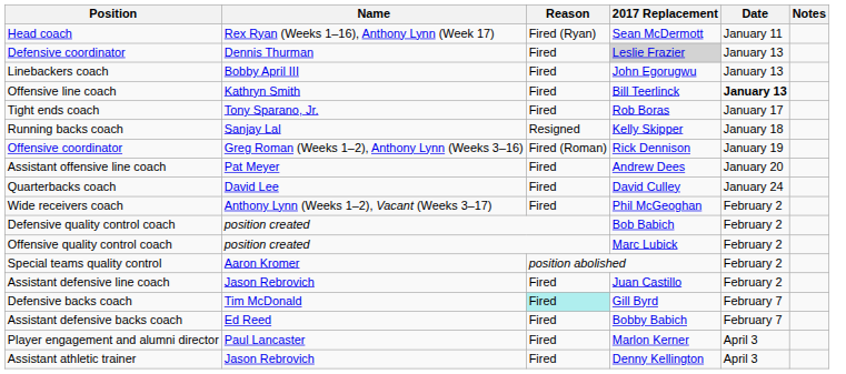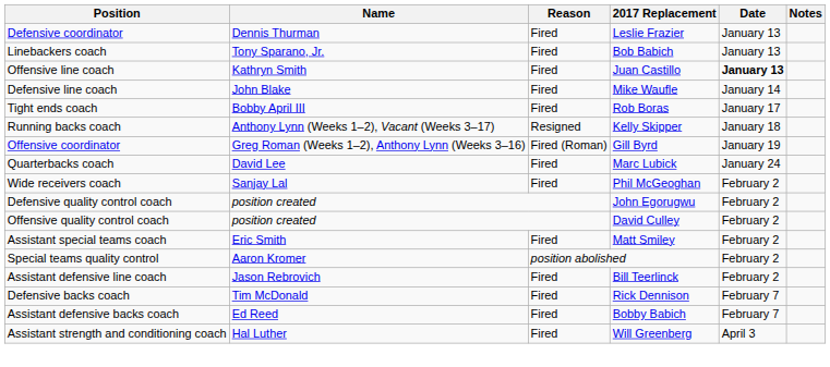- row: Head coach | Rex Ryan (Weeks 1–16), Anthony Lynn (Week 17) | Fired (Ryan) | Sean McDermott | January 11
Defensive coordinator | 2017 Replacement: lightgrey background -> no background
Linebackers coach | Name: Bobby April III -> Tony Sparano, Jr.
Linebackers coach | 2017 Replacement: John Egorugwu -> Bob Babich
Offensive line coach | 2017 Replacement: Bill Teerlinck -> Juan Castillo
+ row: Defensive line coach | John Blake | Fired | Mike Waufle | January 14
Tight ends coach | Name: Tony Sparano, Jr. -> Bobby April III
Running backs coach | Name: Sanjay Lal -> Anthony Lynn (Weeks 1–2), Vacant (Weeks 3–17)
Offensive coordinator | 2017 Replacement: Rick Dennison -> Gill Byrd
- row: Assistant offensive line coach | Pat Meyer | Fired | Andrew Dees | January 20
Quarterbacks coach | 2017 Replacement: David Culley -> Marc Lubick
Wide receivers coach | Name: Anthony Lynn (Weeks 1–2), Vacant (Weeks 3–17) -> Sanjay Lal
Defensive quality control coach | 2017 Replacement: Bob Babich -> John Egorugwu
Offensive quality control coach | 2017 Replacement: Marc Lubick -> David Culley
+ row: Assistant special teams coach | Eric Smith | Fired | Matt Smiley | February 2
Assistant defensive line coach | 2017 Replacement: Juan Castillo -> Bill Teerlinck
Defensive backs coach | Reason: paleturquoise background -> no background
Defensive backs coach | 2017 Replacement: Gill Byrd -> Rick Dennison
- row: Player engagement and alumni director | Paul Lancaster | Fired | Marlon Kerner | April 3
+ row: Assistant strength and conditioning coach | Hal Luther | Fired | Will Greenberg | April 3
- row: Assistant athletic trainer | Jason Rebrovich | Fired | Denny Kellington | April 3
